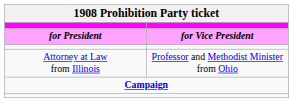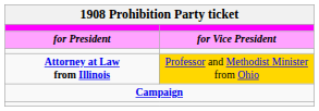Attorney at Law from Illinois | column 1: normal -> bold
Attorney at Law from Illinois | column 2: no background -> gold background
